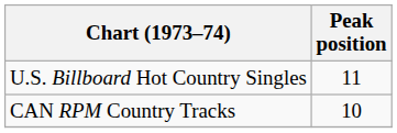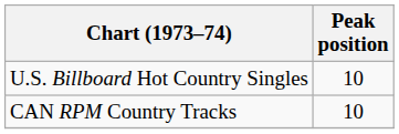U.S. Billboard Hot Country Singles | Peak position: 11 -> 10
